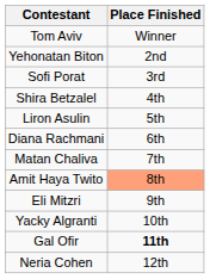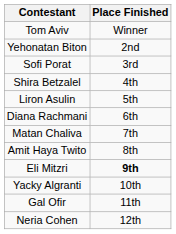Amit Haya Twito | Place Finished: lightsalmon background -> no background
Eli Mitzri | Place Finished: normal -> bold
Gal Ofir | Place Finished: bold -> normal
